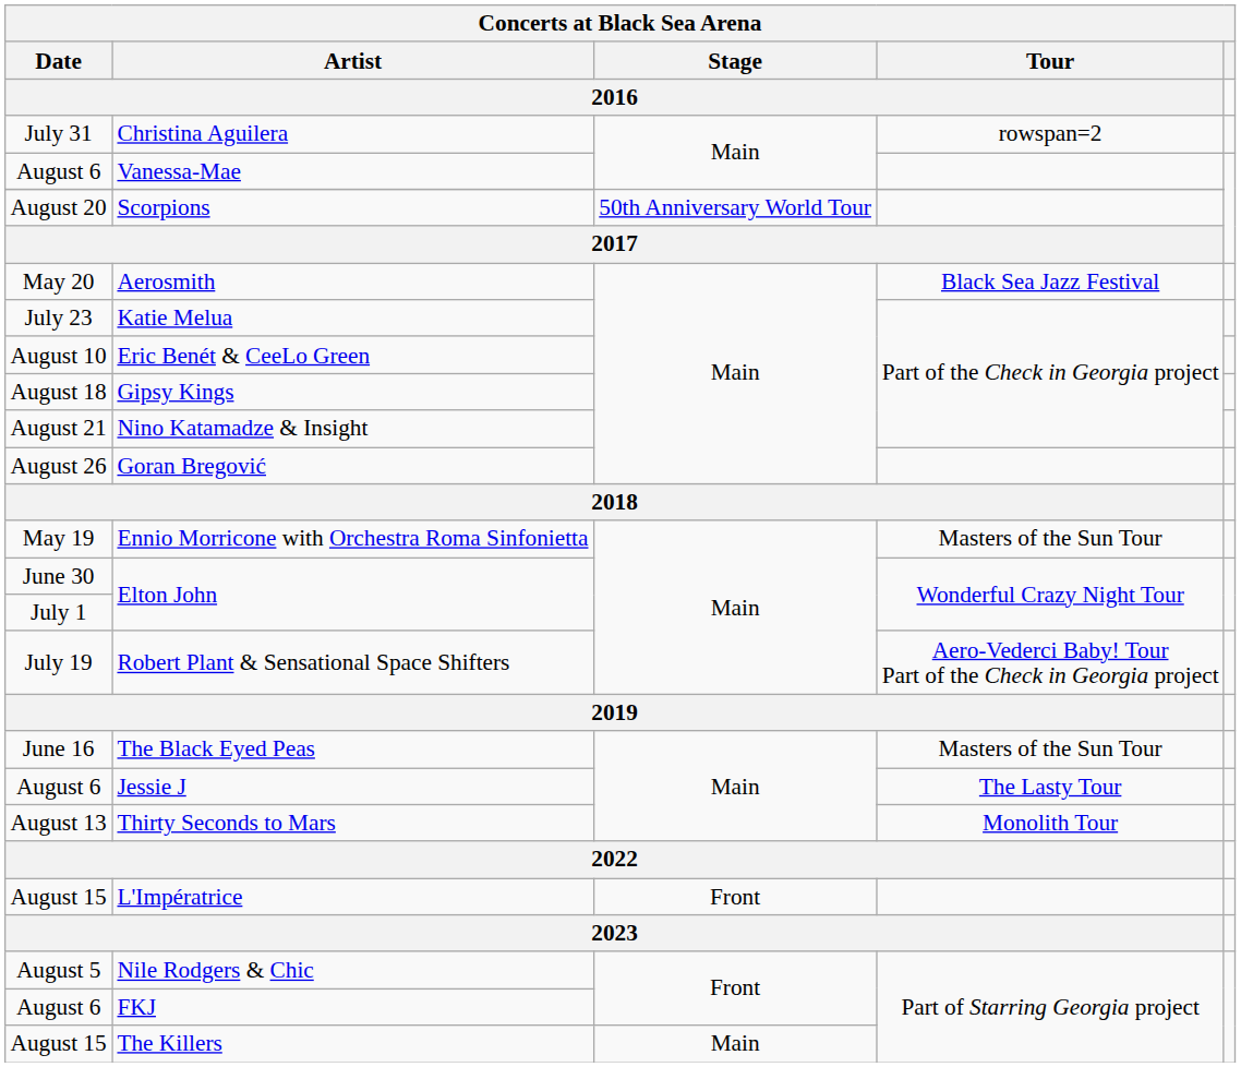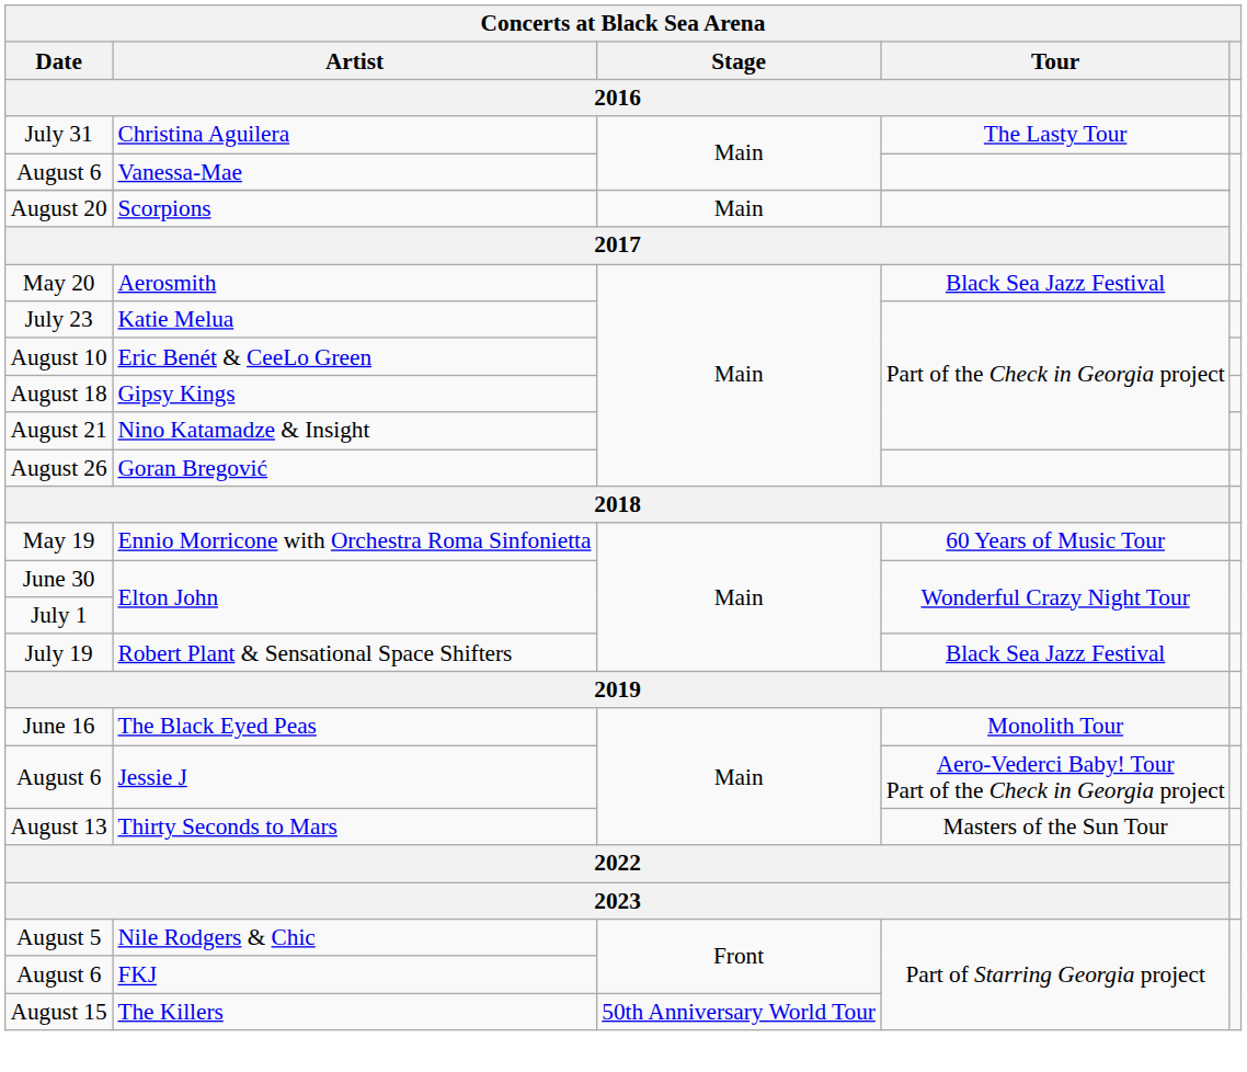Christina Aguilera | Tour / 2016: rowspan=2 -> The Lasty Tour
Scorpions | Stage / 2016: 50th Anniversary World Tour -> Main
Ennio Morricone with Orchestra Roma Sinfonietta | Tour / 2016: Masters of the Sun Tour -> 60 Years of Music Tour
Robert Plant & Sensational Space Shifters | Tour / 2016: Aero-Vederci Baby! Tour Part of the Check in Georgia project -> Black Sea Jazz Festival
The Black Eyed Peas | Tour / 2016: Masters of the Sun Tour -> Monolith Tour
Jessie J | Tour / 2016: The Lasty Tour -> Aero-Vederci Baby! Tour Part of the Check in Georgia project
Thirty Seconds to Mars | Tour / 2016: Monolith Tour -> Masters of the Sun Tour
- row: August 15 | L'Impératrice | Front
The Killers | Stage / 2016: Main -> 50th Anniversary World Tour
